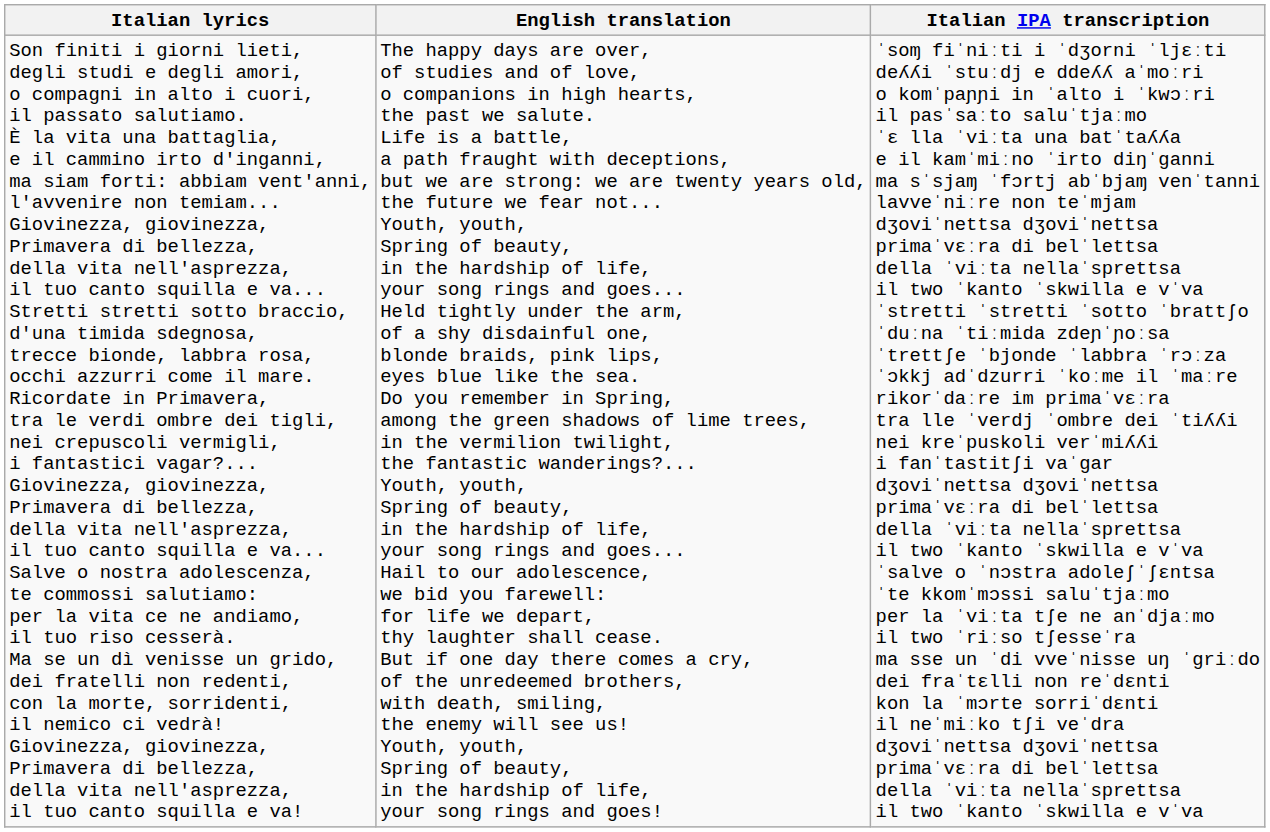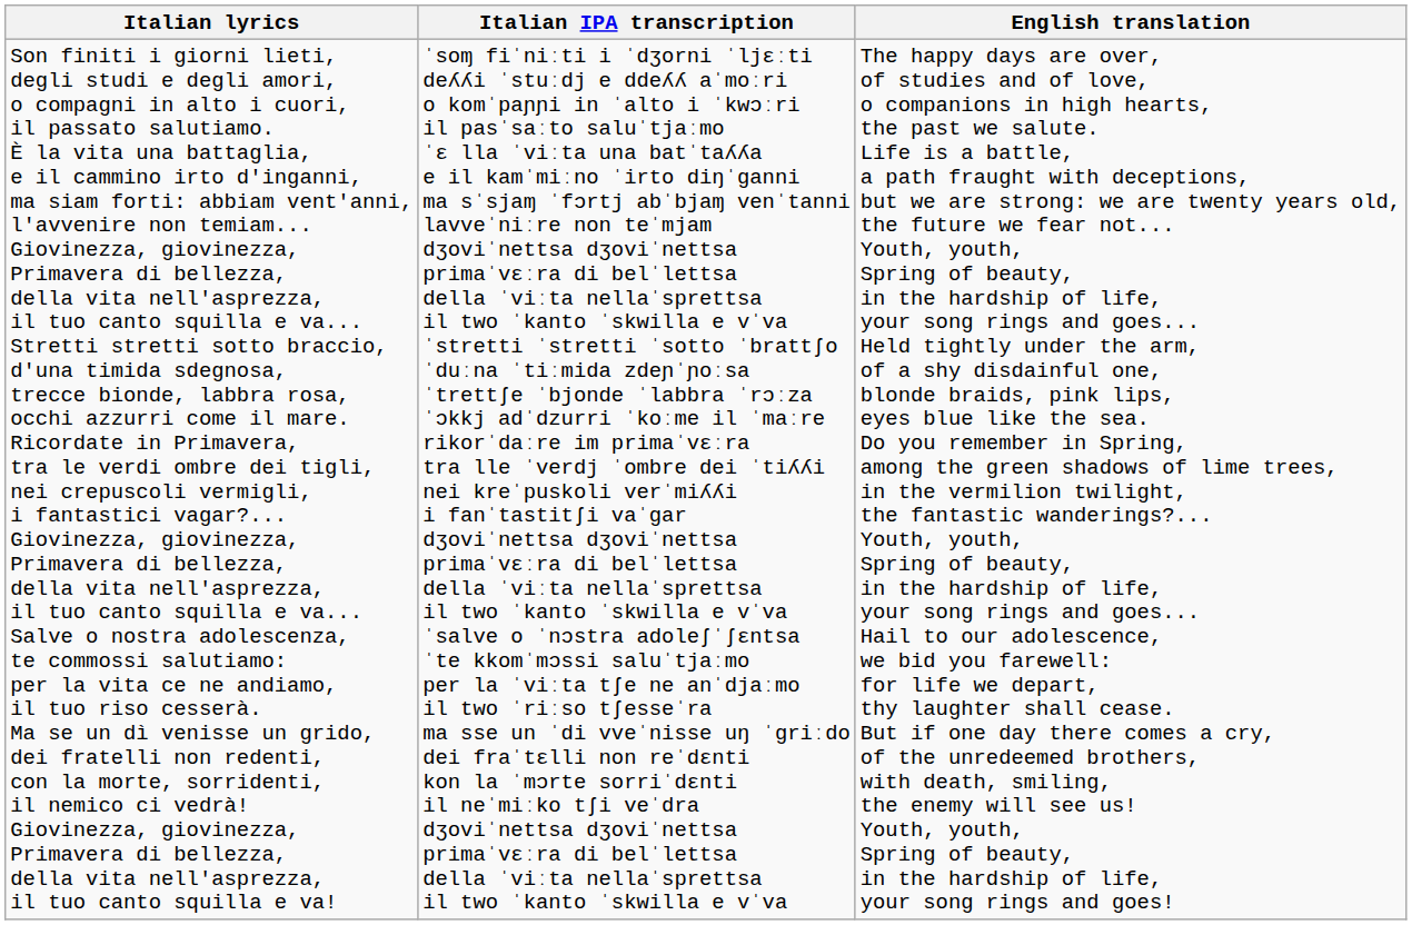columns swapped: Italian IPA transcription <-> English translation
